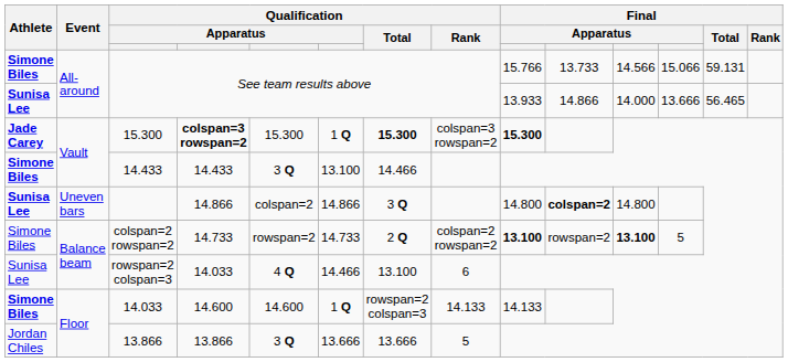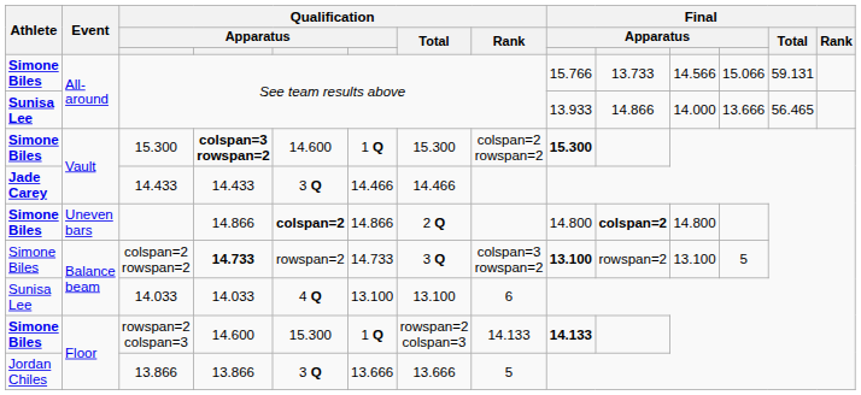row 6 | Athlete: Jade Carey -> Simone Biles
row 6 | column 5: 15.300 -> 14.600
row 6 | Qualification / Total: bold -> normal
row 6 | Qualification / Rank: colspan=3 rowspan=2 -> colspan=2 rowspan=2
row 7 | Athlete: Simone Biles -> Jade Carey
row 7 | column 6: 13.100 -> 14.466
row 8 | Athlete: Sunisa Lee -> Simone Biles
row 8 | column 5: normal -> bold
row 8 | Qualification / Total: 3 Q -> 2 Q
row 9 | column 4: normal -> bold
row 9 | Qualification / Total: 2 Q -> 3 Q
row 9 | Qualification / Rank: colspan=2 rowspan=2 -> colspan=3 rowspan=2
row 9 | column 11: bold -> normal
row 10 | column 3: rowspan=2 colspan=3 -> 14.033
row 10 | column 6: 14.466 -> 13.100
row 11 | column 3: 14.033 -> rowspan=2 colspan=3
row 11 | column 5: 14.600 -> 15.300
row 11 | column 9: normal -> bold
